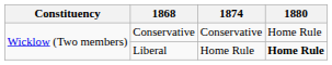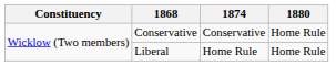Liberal | 1880: bold -> normal
